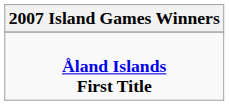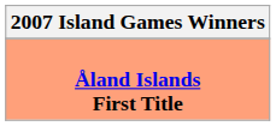row 2 | column 1: no background -> lightsalmon background
